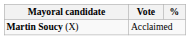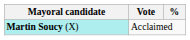Martin Soucy (X) | Mayoral candidate: no background -> paleturquoise background
